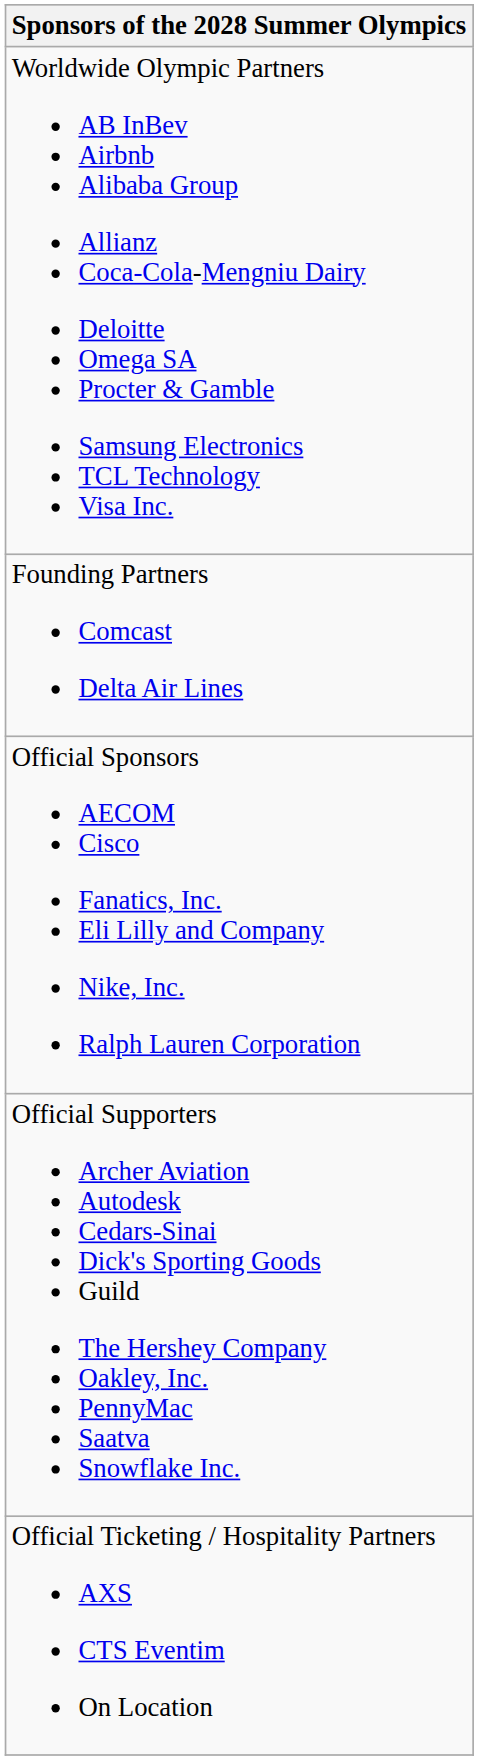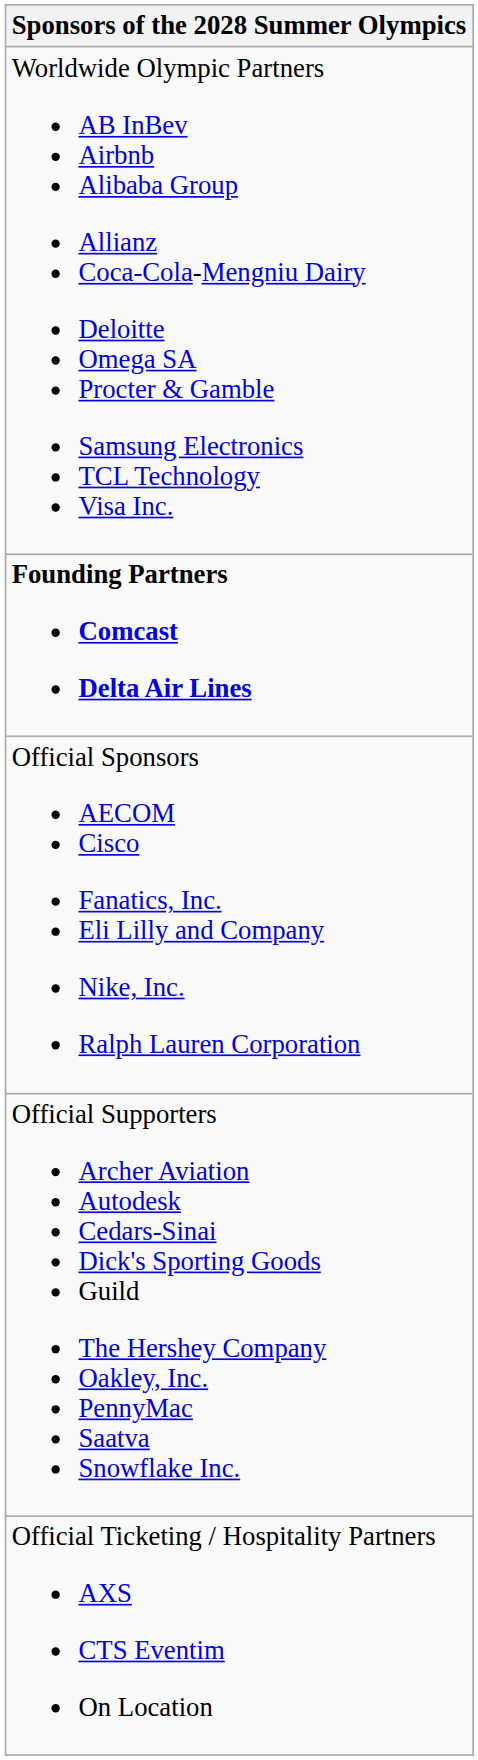row 3 | column 1: normal -> bold
